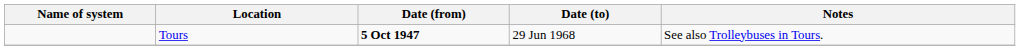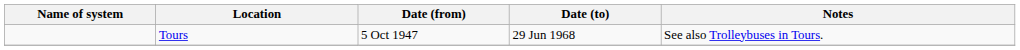Tours | Date (from): bold -> normal
